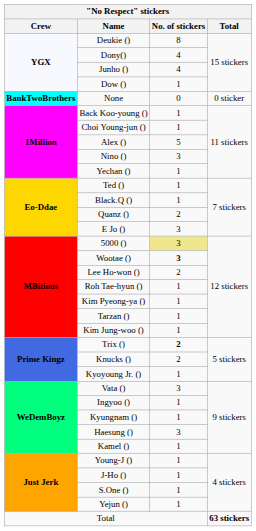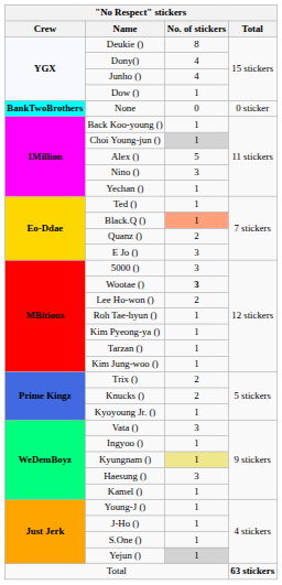Choi Young-jun () | No. of stickers: no background -> lightgrey background
Black.Q () | No. of stickers: no background -> lightsalmon background
5000 () | No. of stickers: khaki background -> no background
Trix () | No. of stickers: bold -> normal
Kyungnam () | No. of stickers: no background -> khaki background
Yejun () | No. of stickers: no background -> lightgrey background
